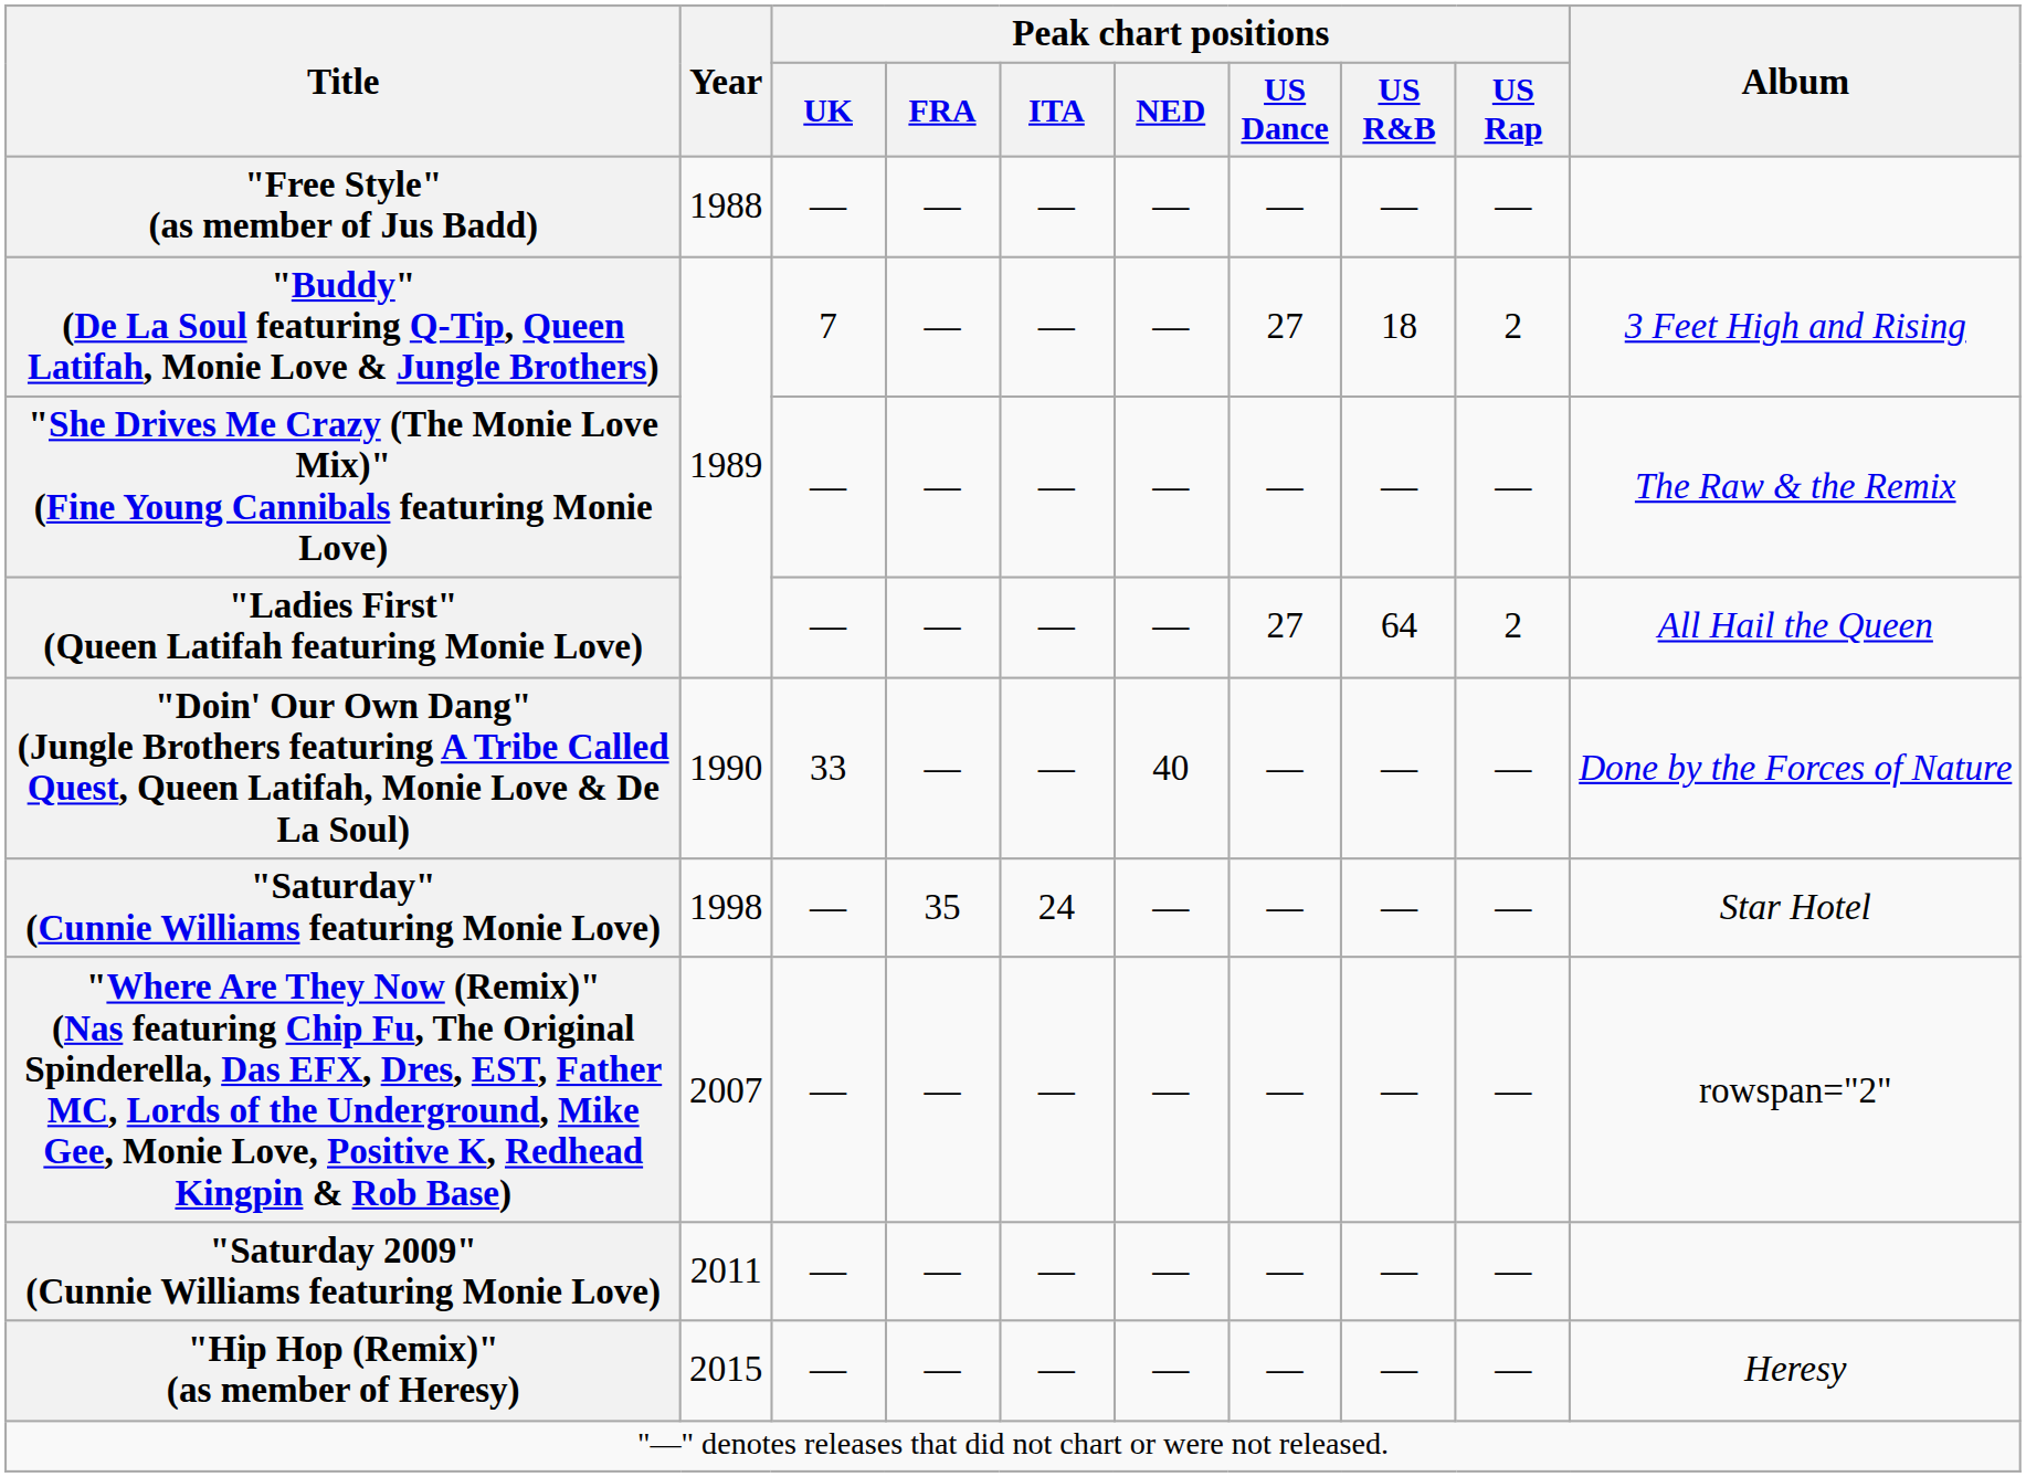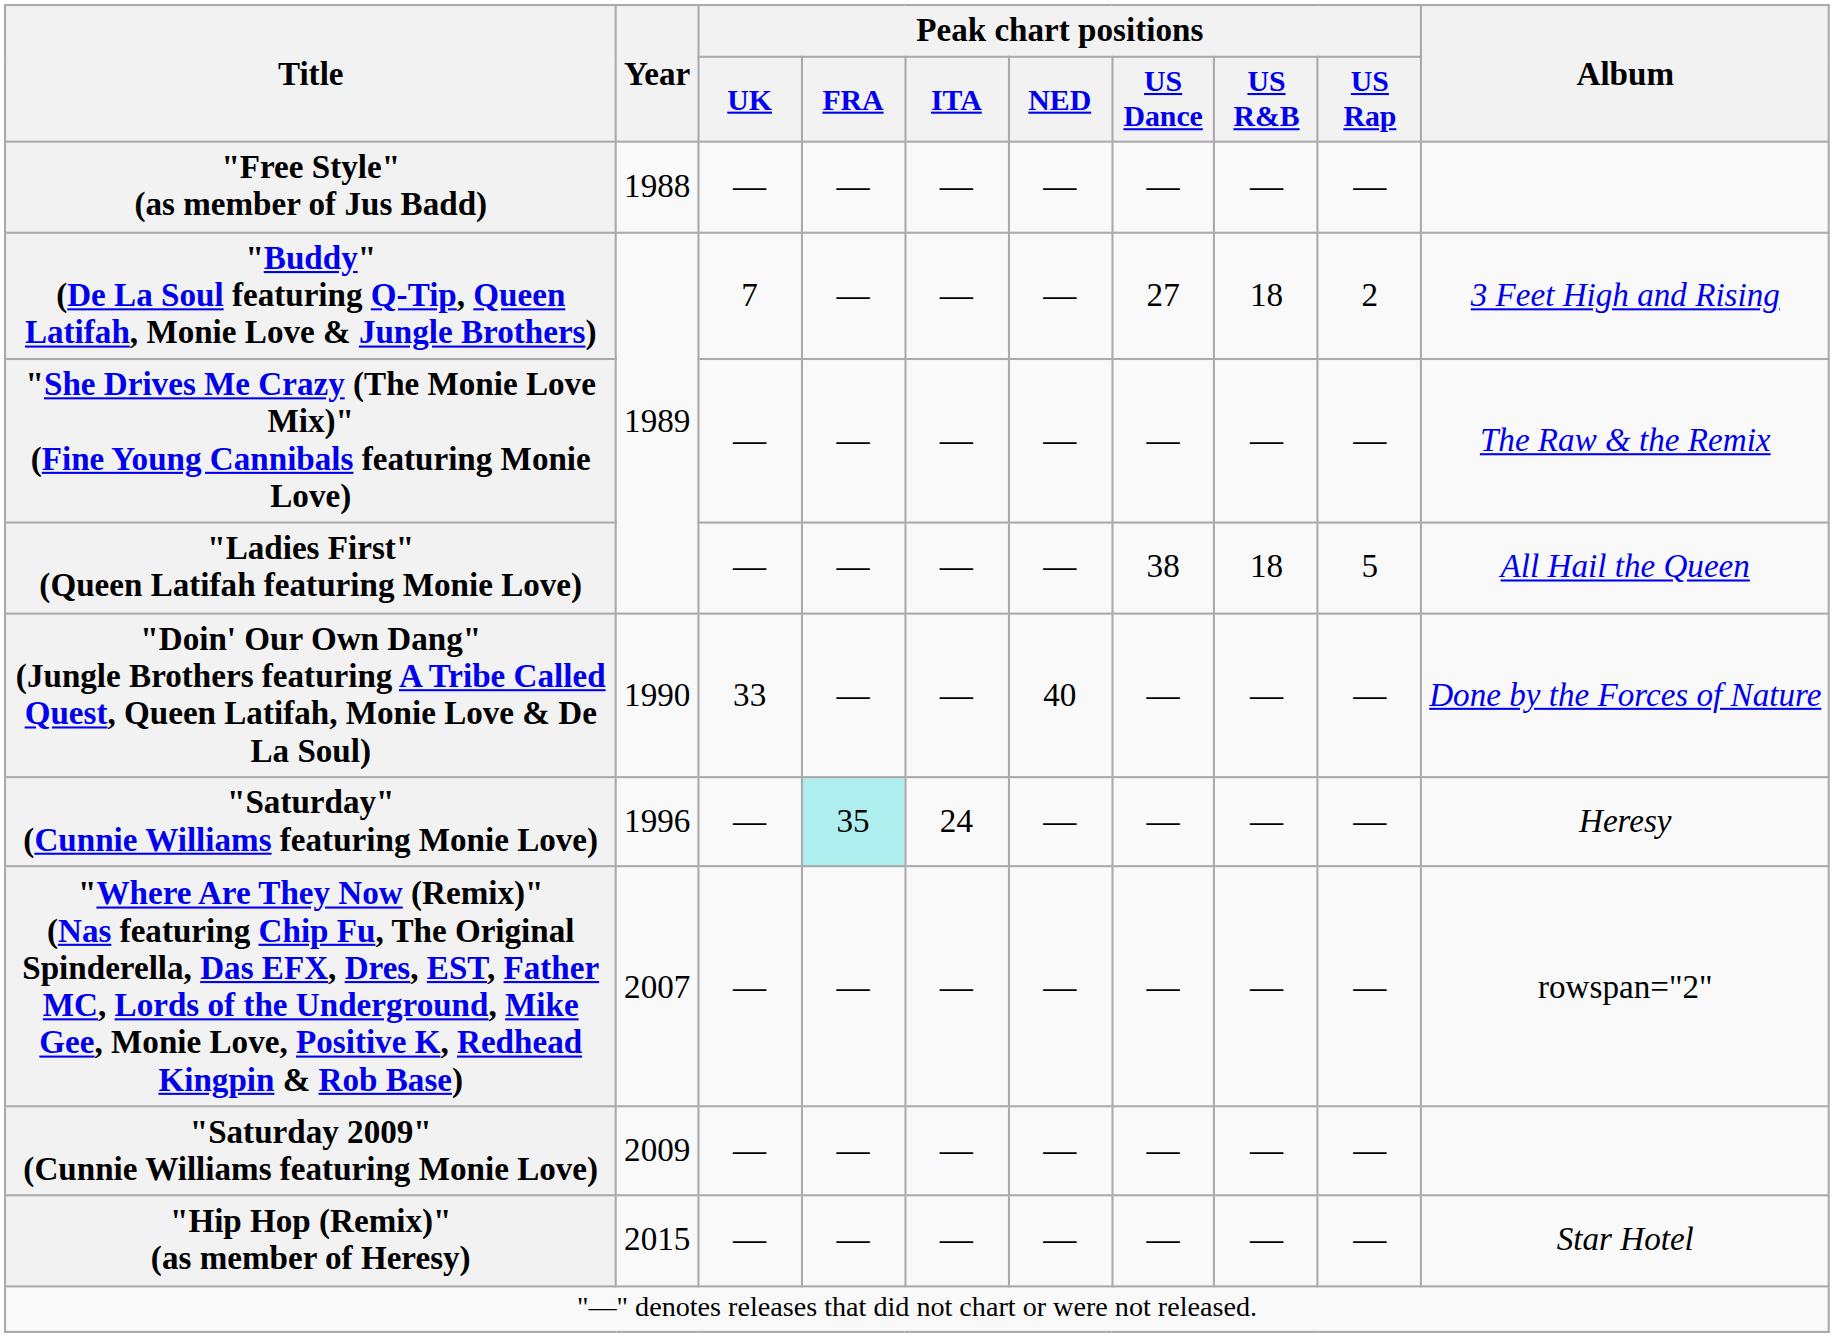"Ladies First" (Queen Latifah featuring Monie Love) | Peak chart positions / US Dance: 27 -> 38
"Ladies First" (Queen Latifah featuring Monie Love) | Peak chart positions / US R&B: 64 -> 18
"Ladies First" (Queen Latifah featuring Monie Love) | Peak chart positions / US Rap: 2 -> 5
"Saturday" (Cunnie Williams featuring Monie Love) | Year: 1998 -> 1996
"Saturday" (Cunnie Williams featuring Monie Love) | Peak chart positions / FRA: no background -> paleturquoise background
"Saturday" (Cunnie Williams featuring Monie Love) | Album: Star Hotel -> Heresy
"Saturday 2009" (Cunnie Williams featuring Monie Love) | Year: 2011 -> 2009
"Hip Hop (Remix)" (as member of Heresy) | Album: Heresy -> Star Hotel
